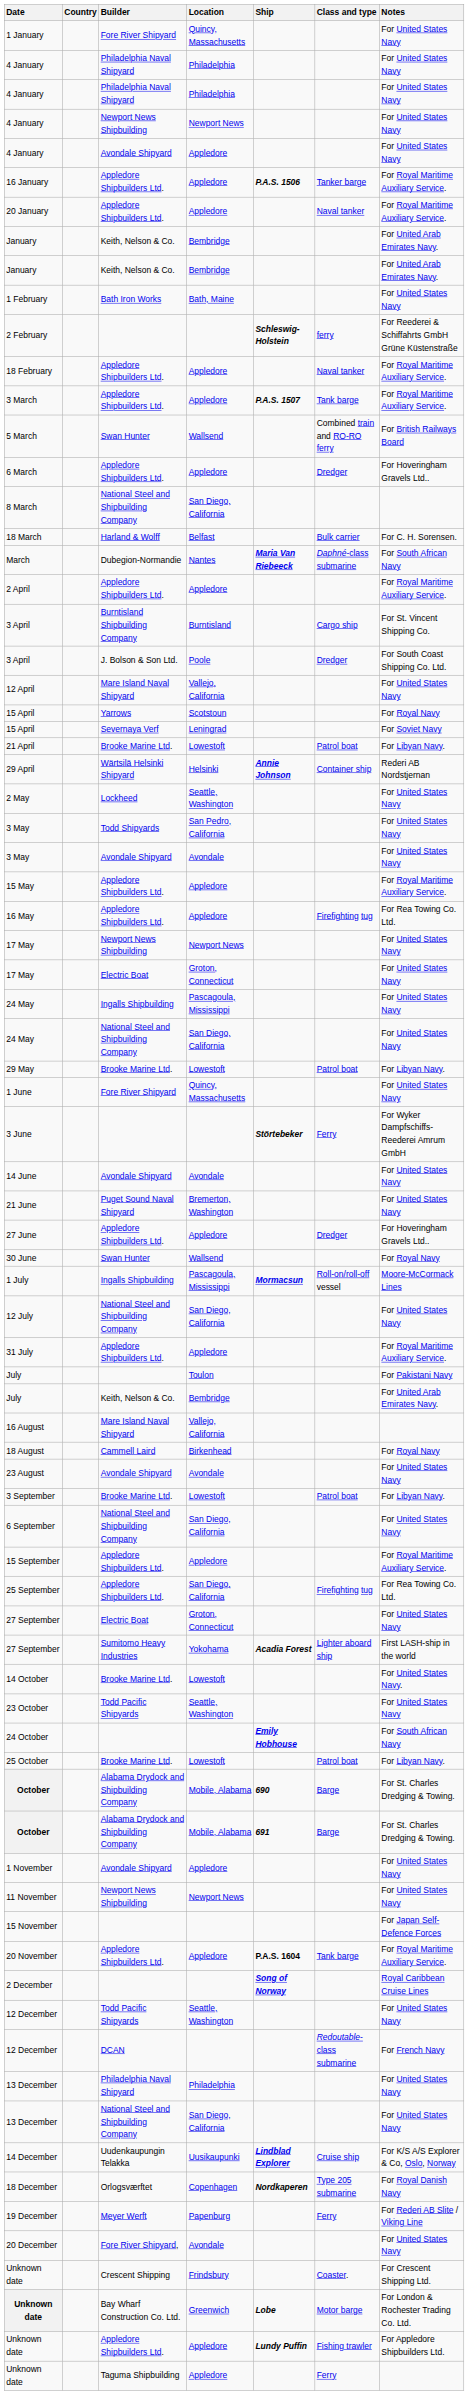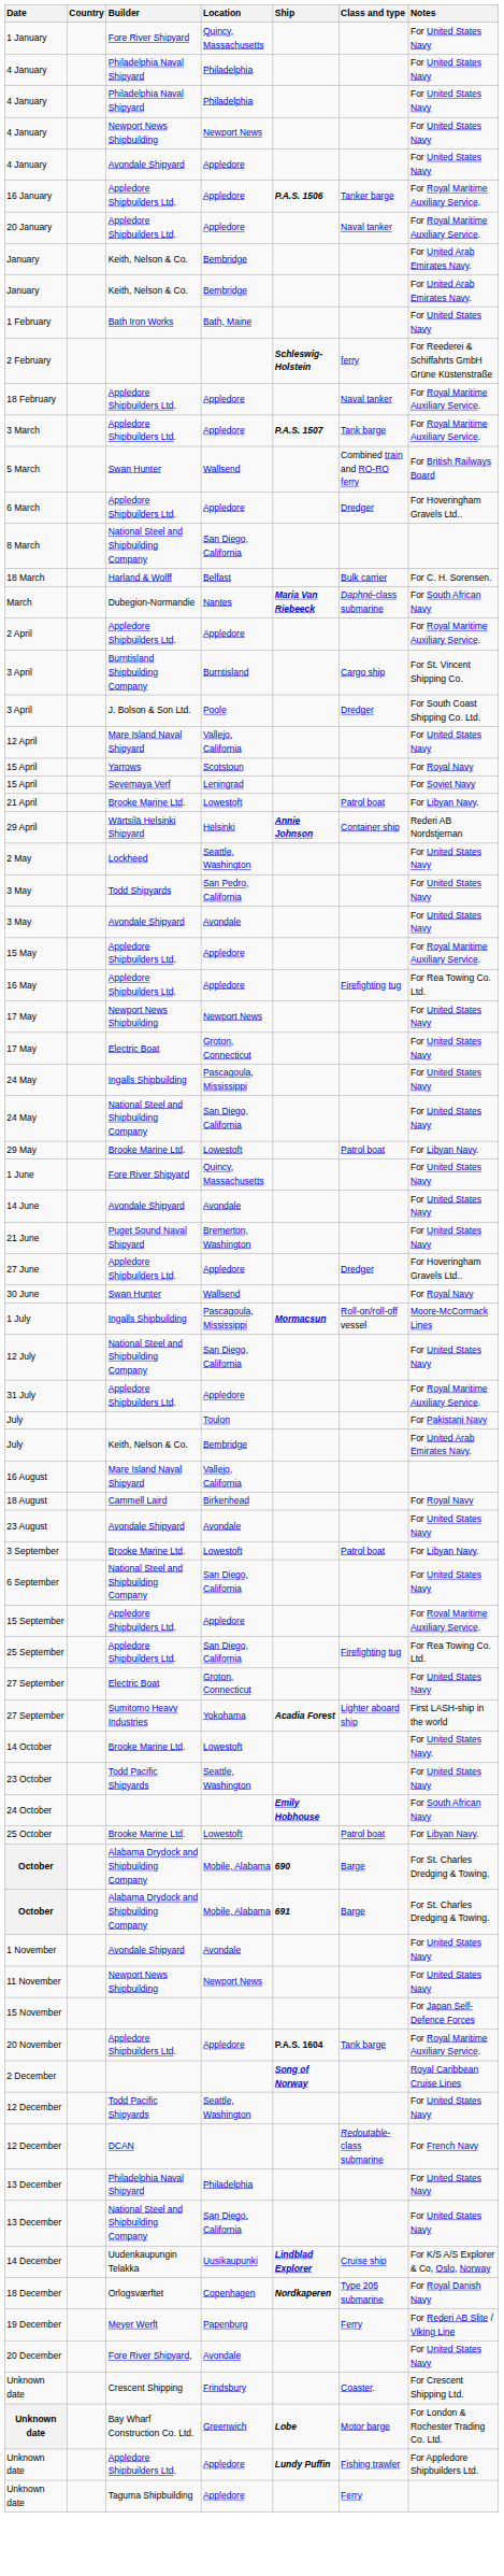- row: 3 June | Störtebeker | Ferry | For Wyker Dampfschiffs-Reederei Amrum GmbH
1 November | Location: Appledore -> Avondale
